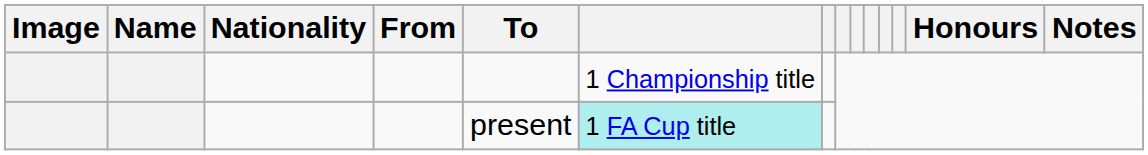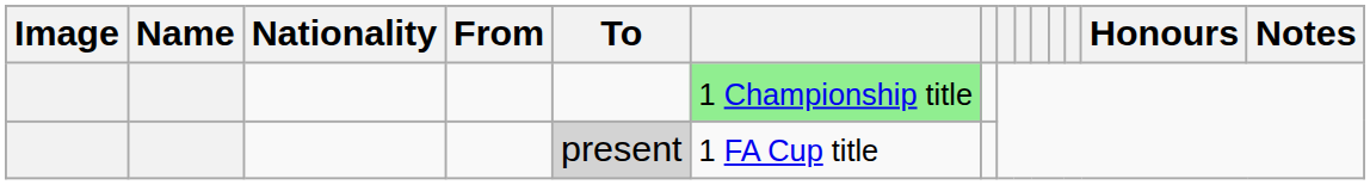row 2 | column 6: no background -> lightgreen background
row 3 | To: no background -> lightgrey background
row 3 | column 6: paleturquoise background -> no background
